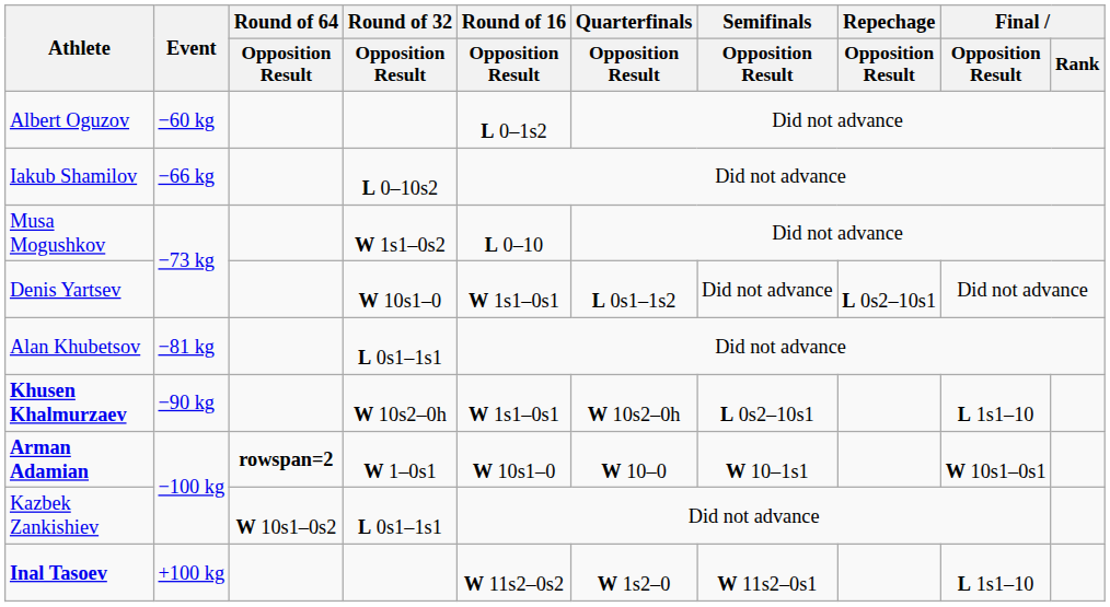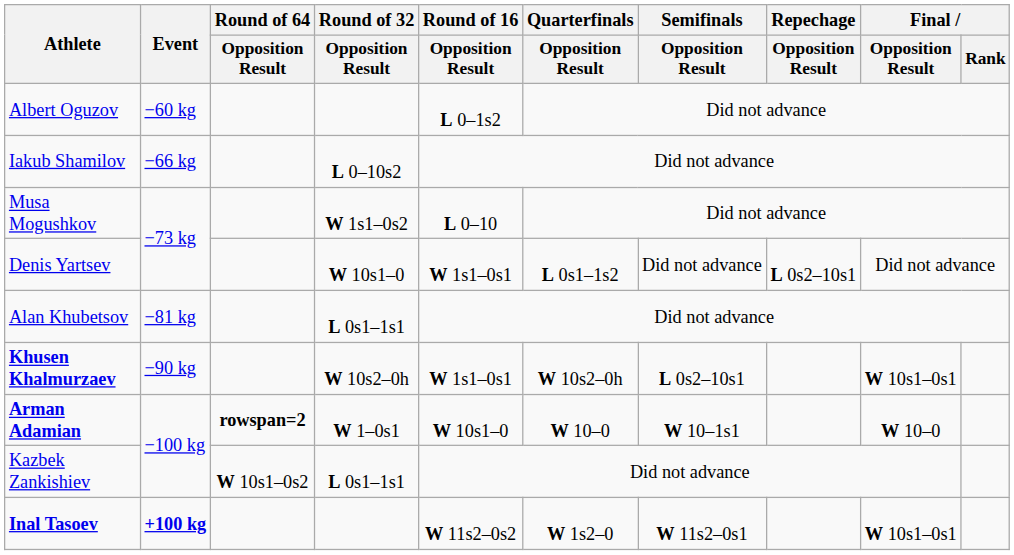Khusen Khalmurzaev | Final / Opposition Result: L 1s1–10 -> W 10s1–0s1
Arman Adamian | Final / Opposition Result: W 10s1–0s1 -> W 10–0
Inal Tasoev | Event: normal -> bold
Inal Tasoev | Final / Opposition Result: L 1s1–10 -> W 10s1–0s1
